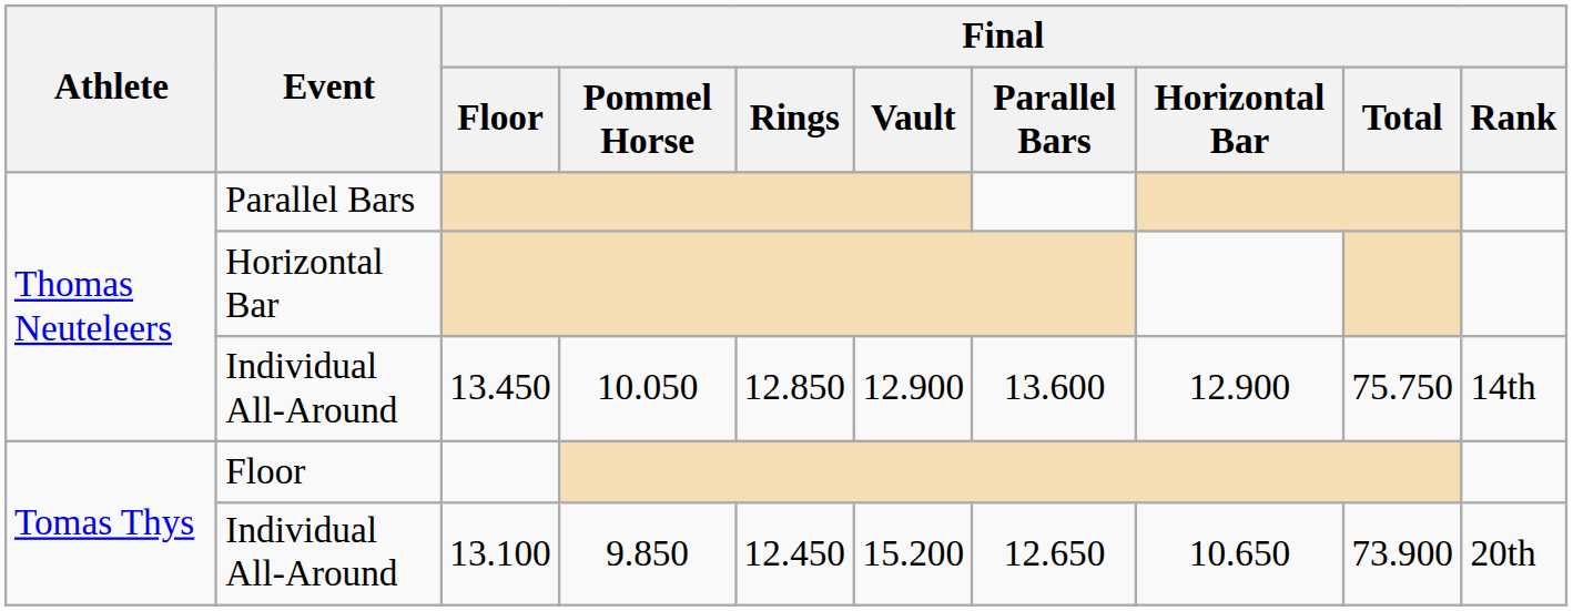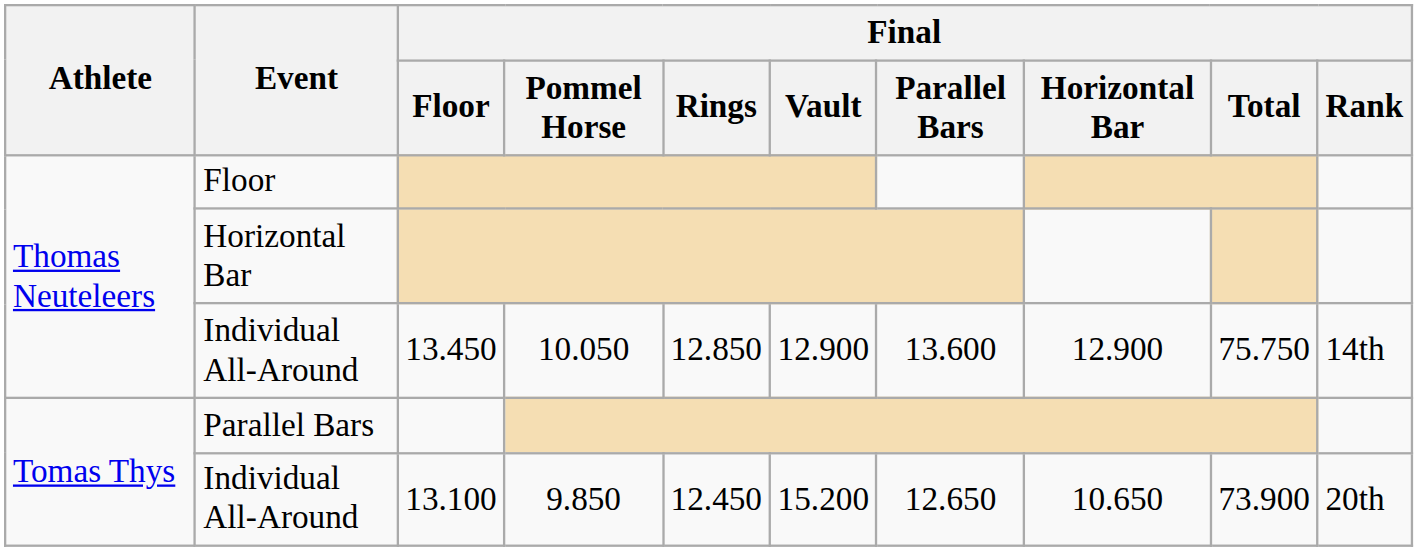row 3 | Event: Parallel Bars -> Floor
row 6 | Event: Floor -> Parallel Bars
